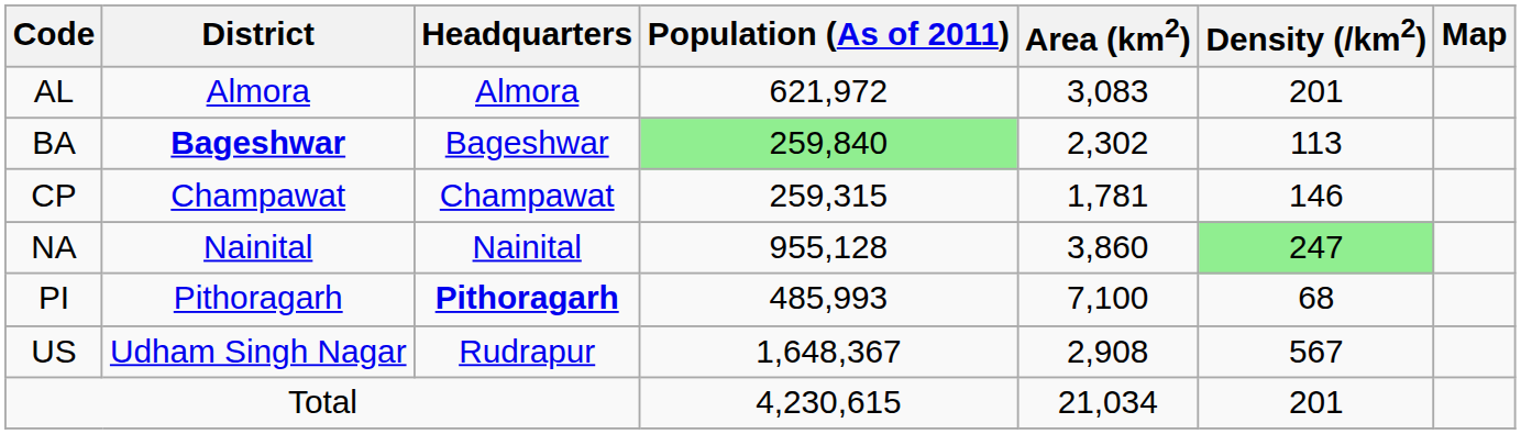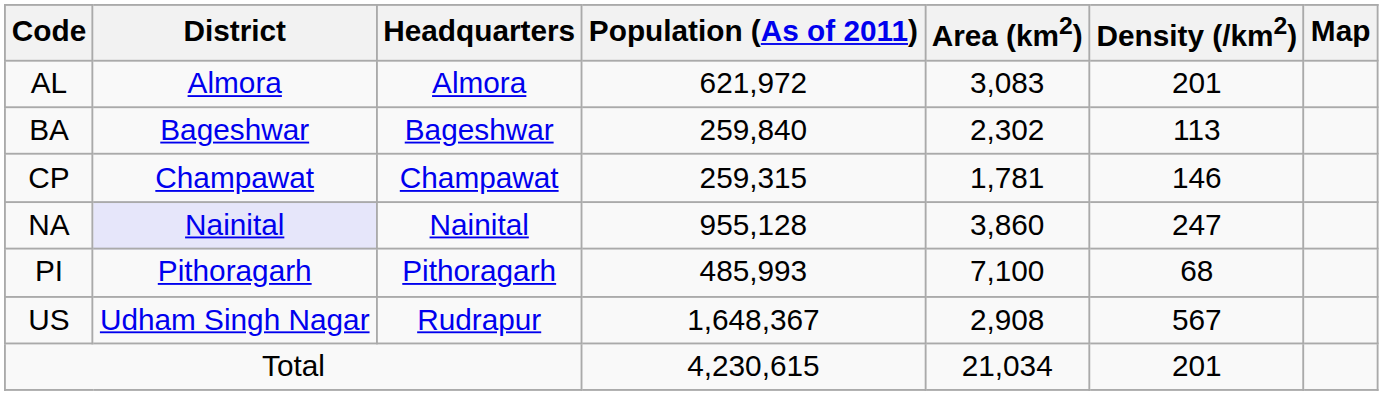BA | District: bold -> normal
BA | Population (As of 2011): lightgreen background -> no background
NA | District: no background -> lavender background
NA | Density (/km2): lightgreen background -> no background
PI | Headquarters: bold -> normal
